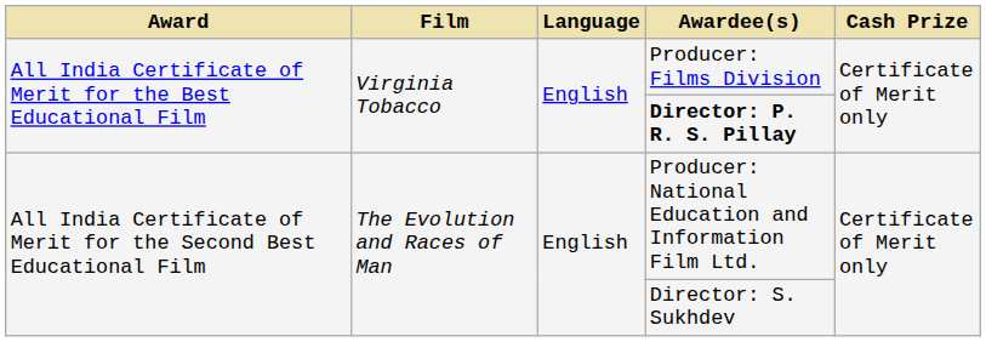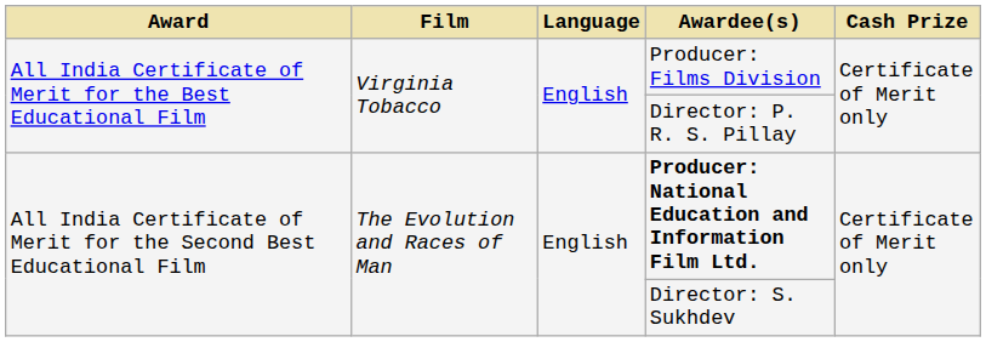row 3 | Awardee(s): bold -> normal
row 4 | Awardee(s): normal -> bold
